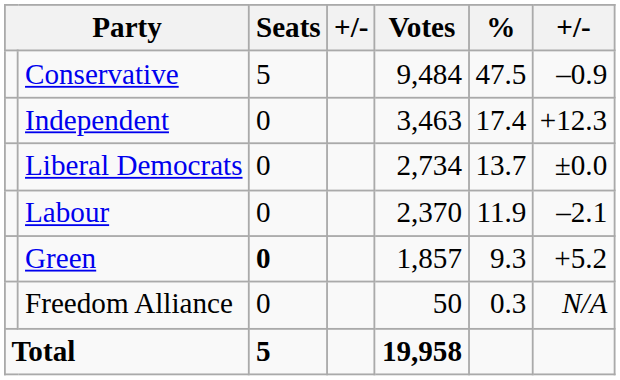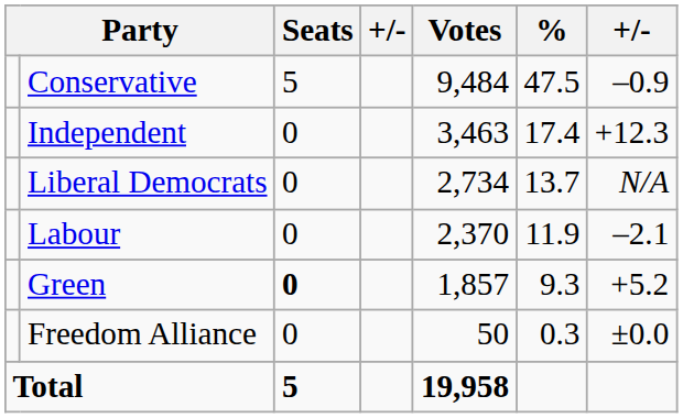Liberal Democrats | column 7: ±0.0 -> N/A
Freedom Alliance | column 7: N/A -> ±0.0
